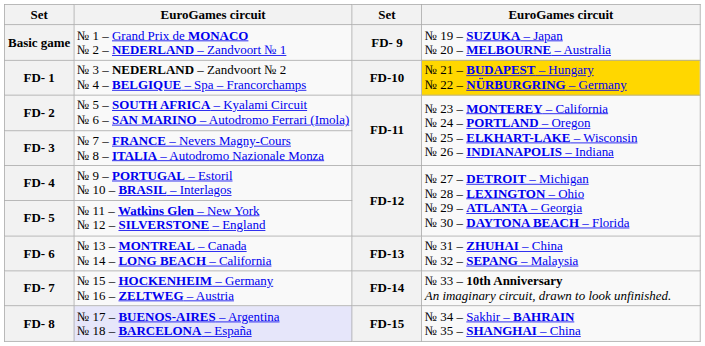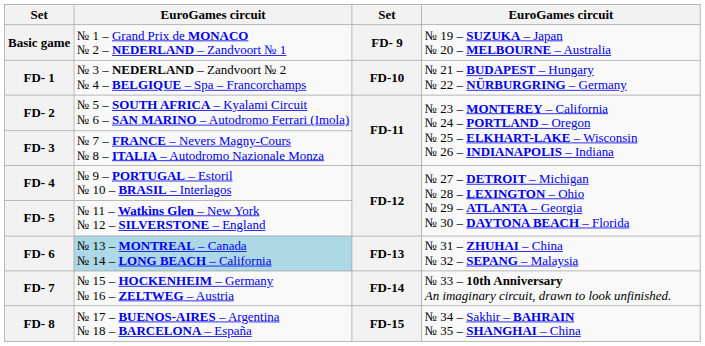FD- 1 | column 4: gold background -> no background
FD- 6 | column 2: no background -> lightblue background
FD- 8 | column 2: lavender background -> no background
